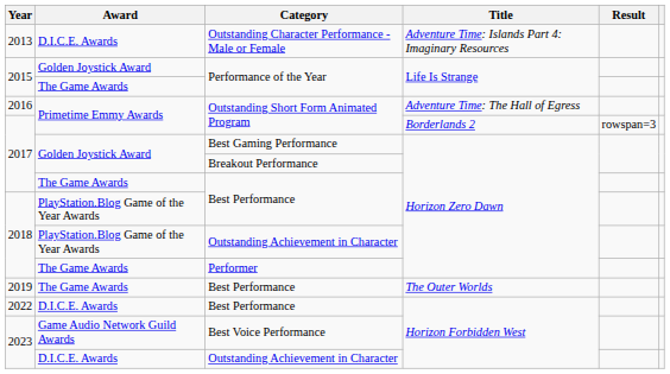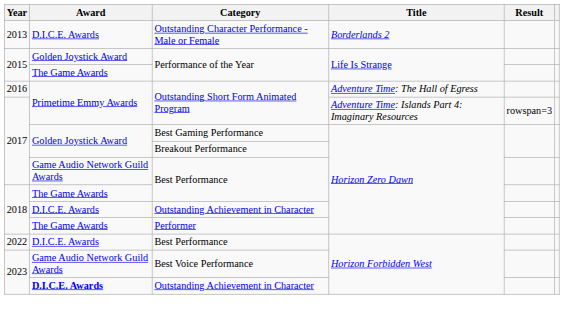Outstanding Character Performance - Male or Female | Title: Adventure Time: Islands Part 4: Imaginary Resources -> Borderlands 2
2017 / Outstanding Short Form Animated Program | Title: Borderlands 2 -> Adventure Time: Islands Part 4: Imaginary Resources
2017 / Best Performance | Award: The Game Awards -> Game Audio Network Guild Awards
2018 / Best Performance | Award: PlayStation.Blog Game of the Year Awards -> The Game Awards
2018 / Outstanding Achievement in Character | Award: PlayStation.Blog Game of the Year Awards -> D.I.C.E. Awards
- row: 2019 | The Game Awards | Best Performance | The Outer Worlds
2023 / Outstanding Achievement in Character | Award: normal -> bold
